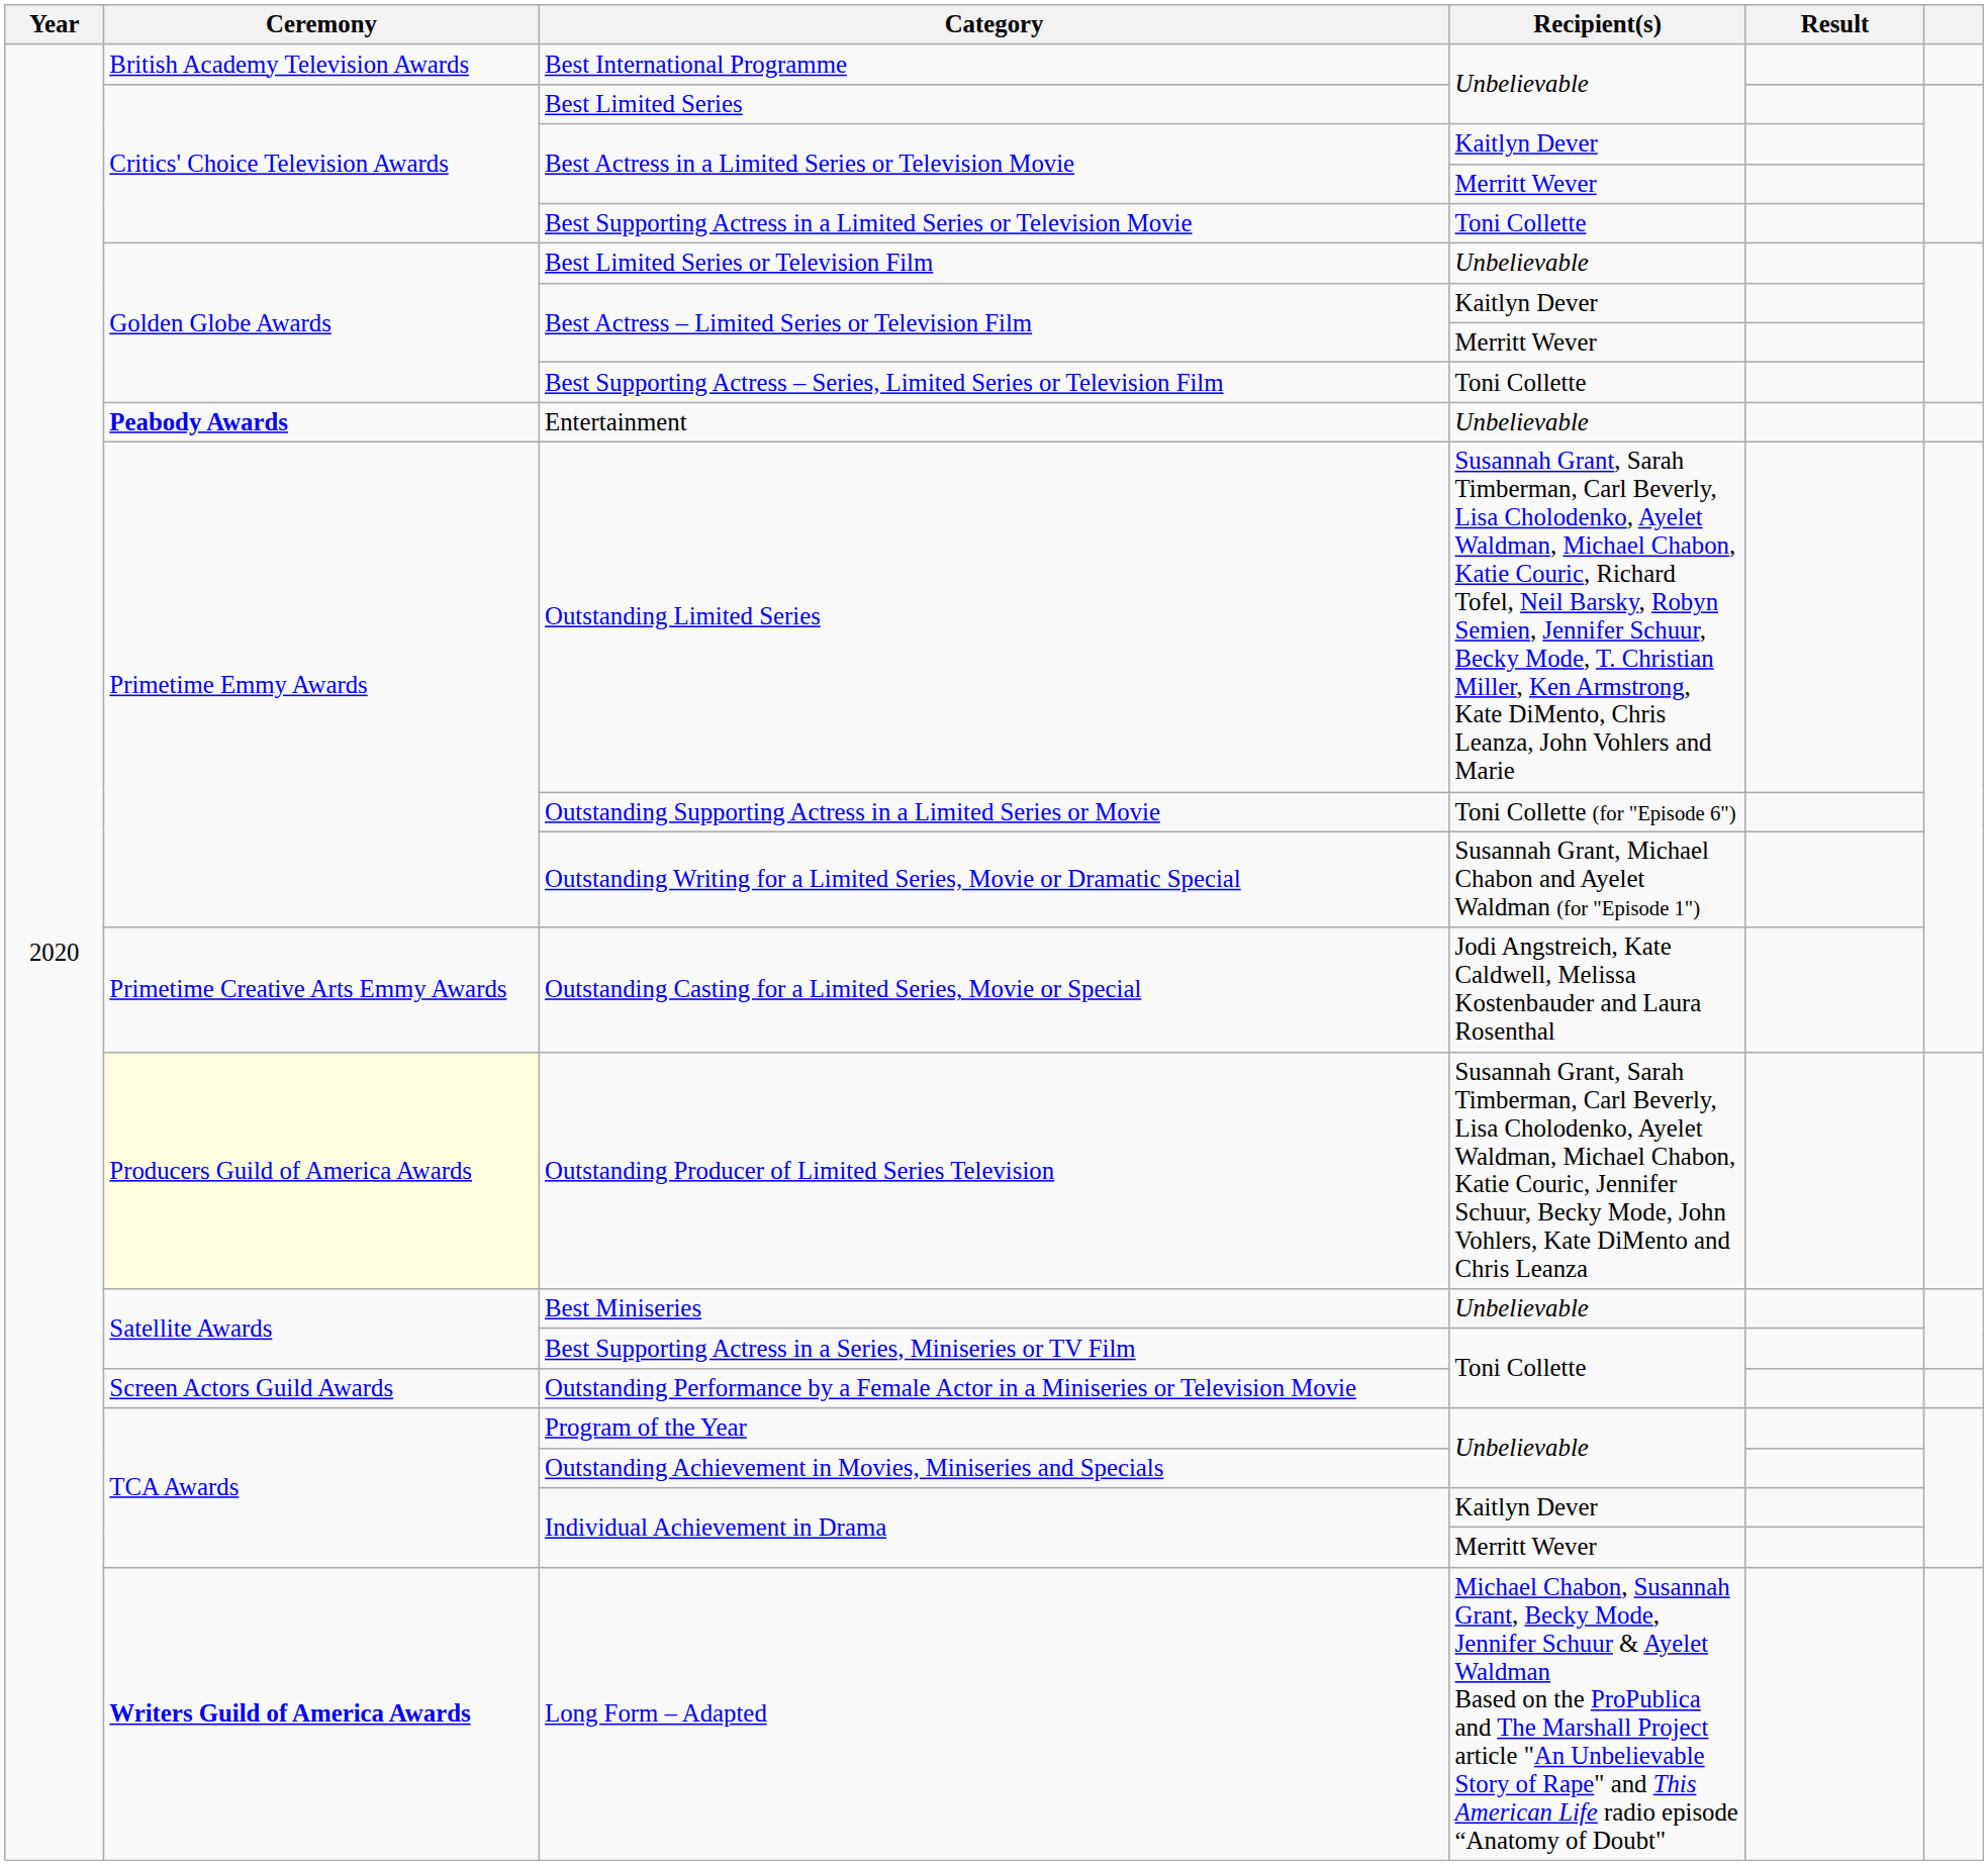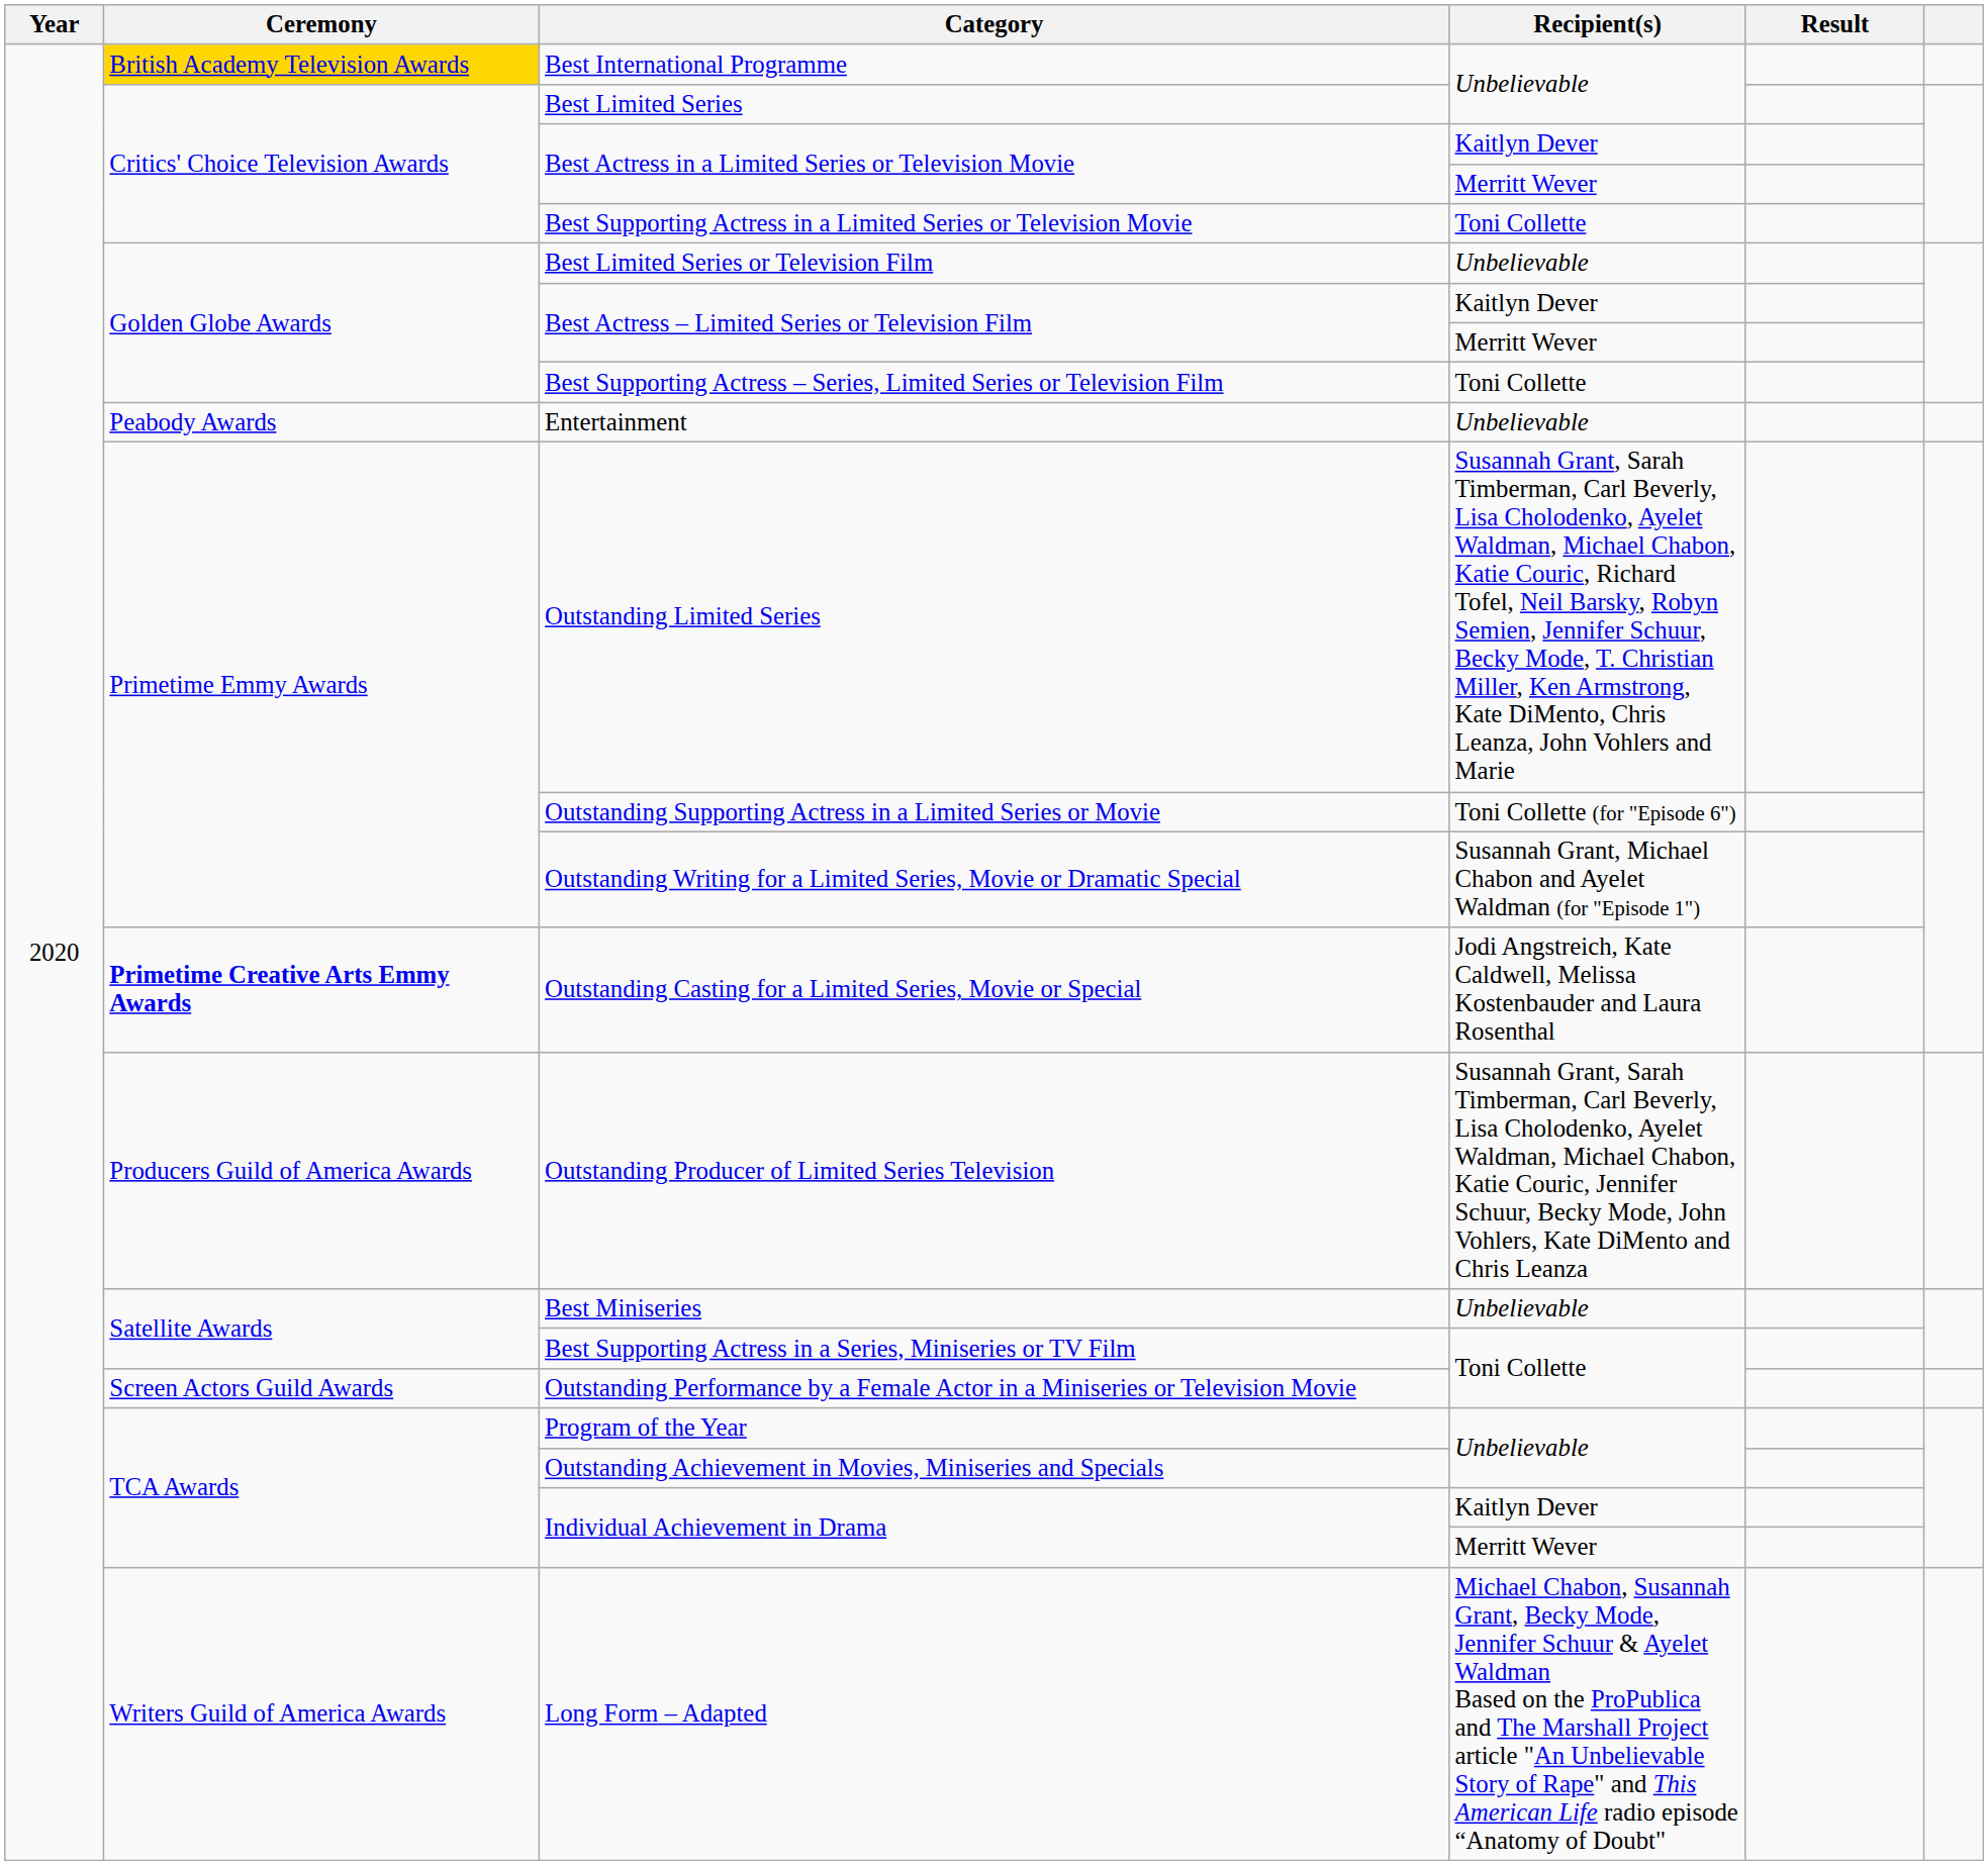Best International Programme | Ceremony: no background -> gold background
Entertainment | Ceremony: bold -> normal
Outstanding Casting for a Limited Series, Movie or Special | Ceremony: normal -> bold
Outstanding Producer of Limited Series Television | Ceremony: lightyellow background -> no background
Long Form – Adapted | Ceremony: bold -> normal
